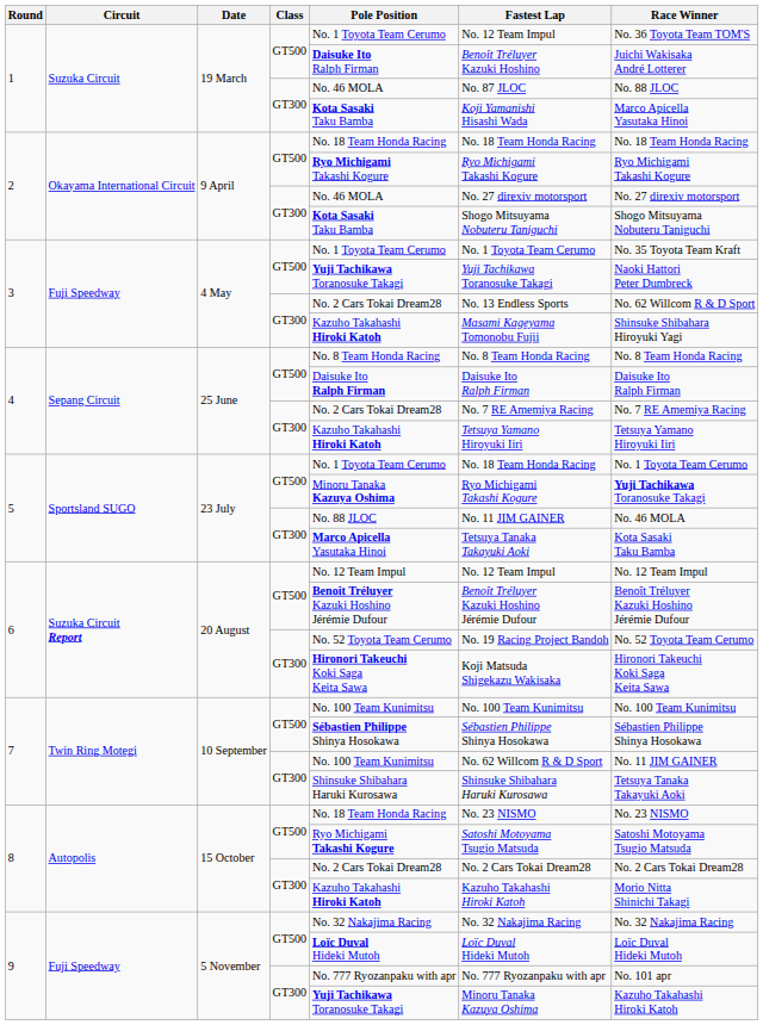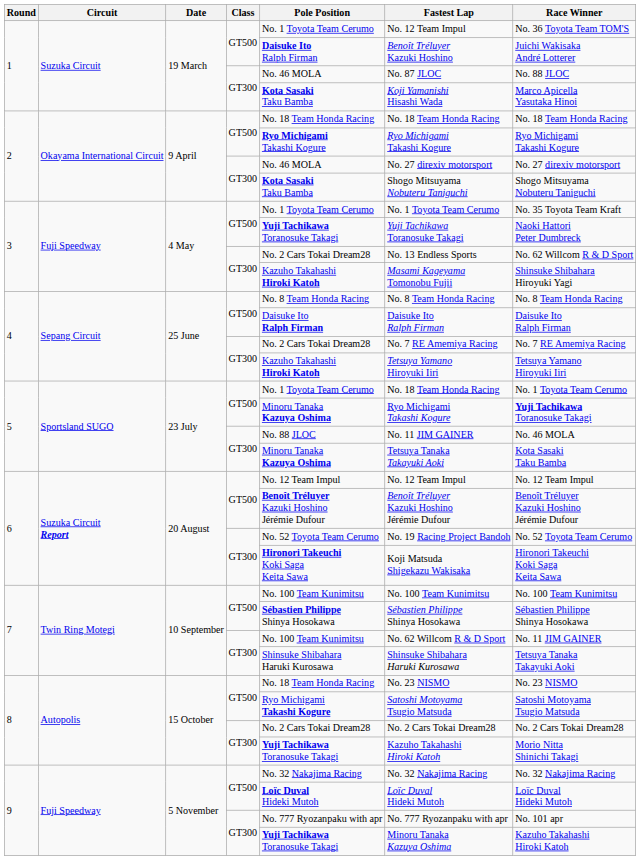row 21 | Pole Position: Marco Apicella Yasutaka Hinoi -> Minoru Tanaka Kazuya Oshima
row 33 | Pole Position: Kazuho Takahashi Hiroki Katoh -> Yuji Tachikawa Toranosuke Takagi
